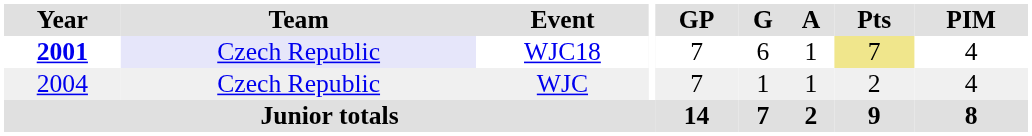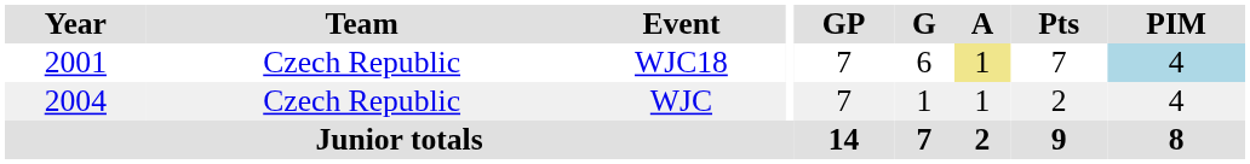WJC18 | Year: bold -> normal
WJC18 | Team: lavender background -> no background
WJC18 | A: no background -> khaki background
WJC18 | Pts: khaki background -> no background
WJC18 | PIM: no background -> lightblue background
